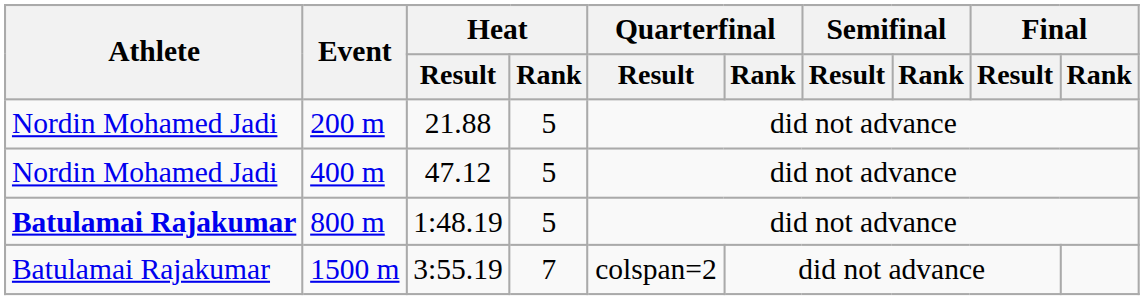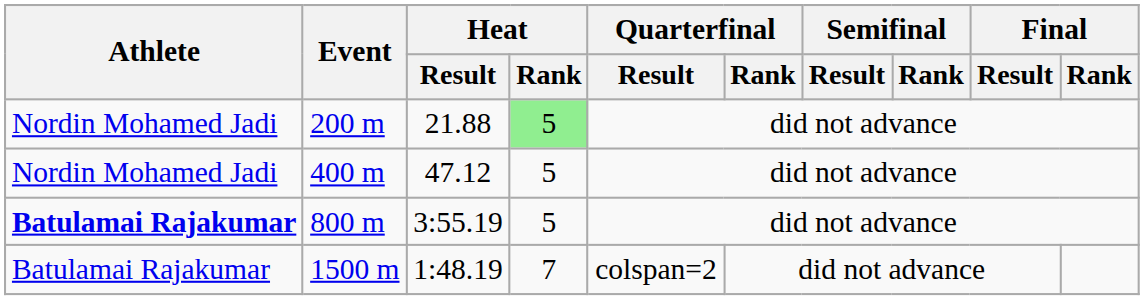200 m | Heat / Rank: no background -> lightgreen background
800 m | Heat / Result: 1:48.19 -> 3:55.19
1500 m | Heat / Result: 3:55.19 -> 1:48.19
